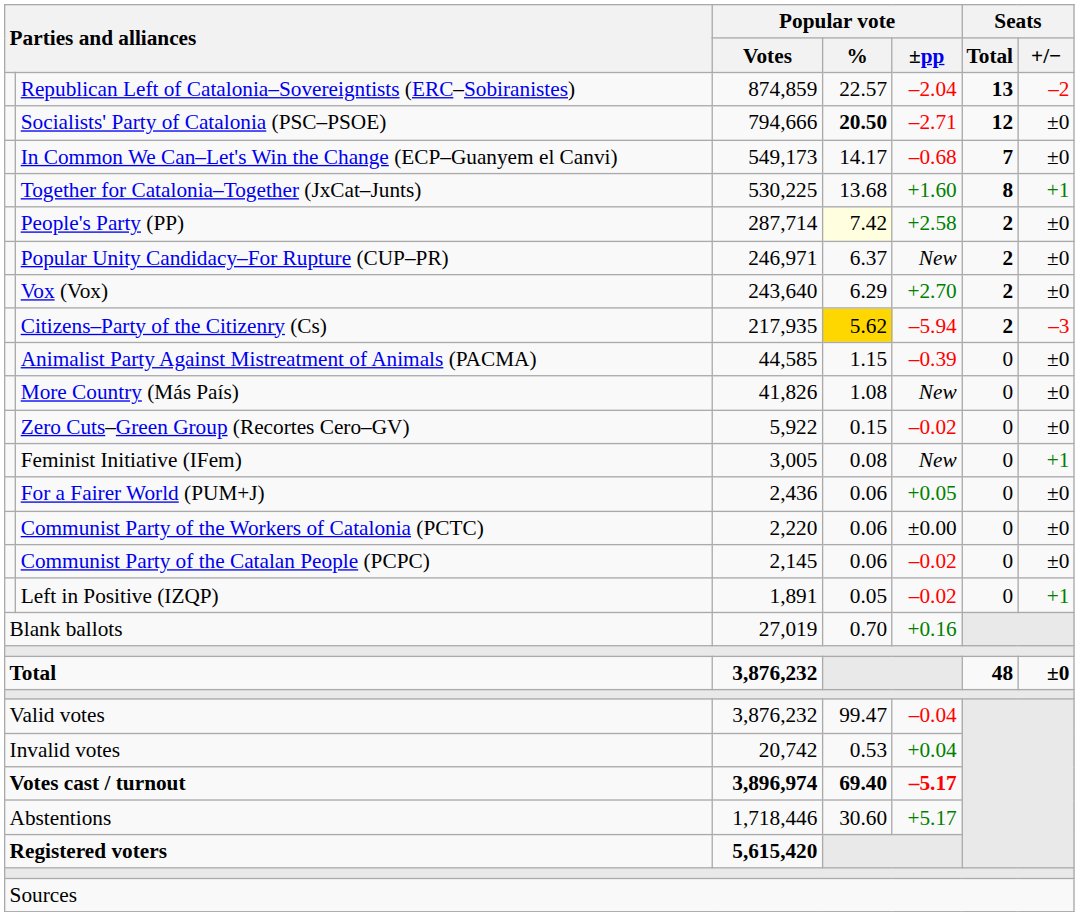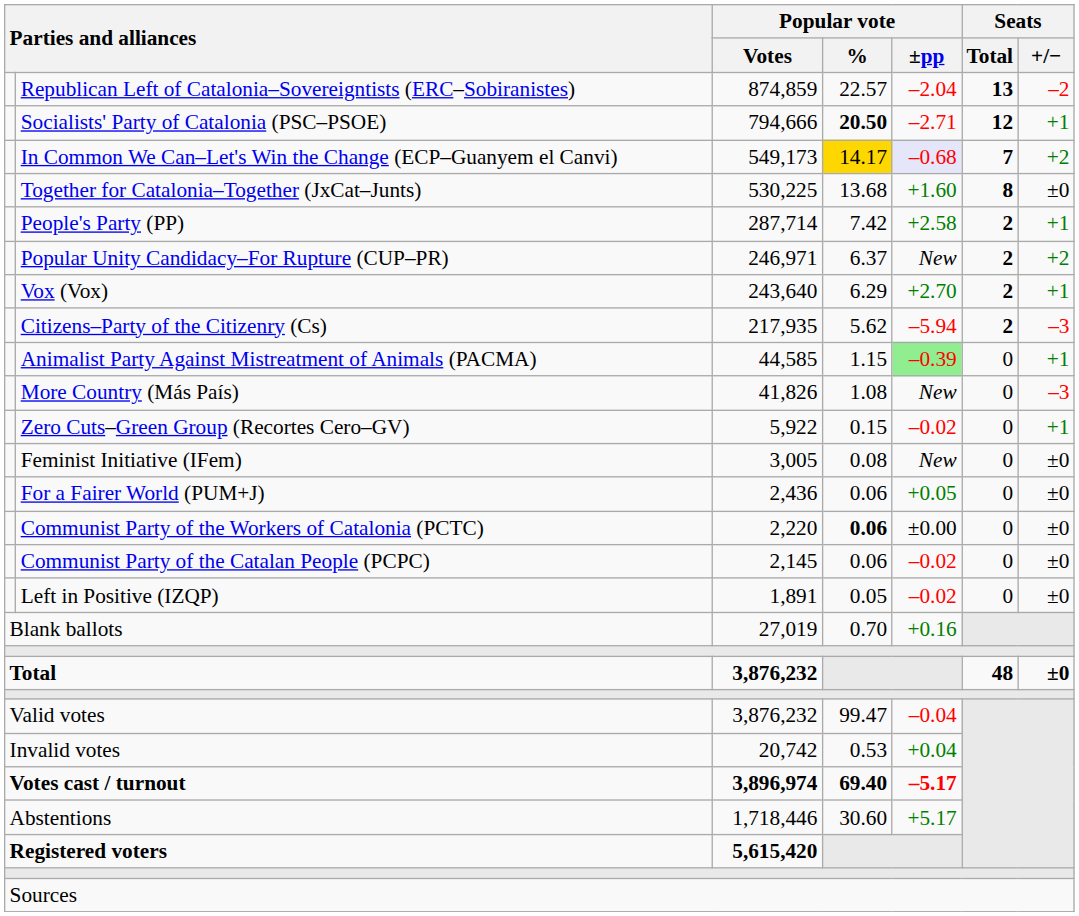Socialists' Party of Catalonia (PSC–PSOE) | Seats / +/−: ±0 -> +1
In Common We Can–Let's Win the Change (ECP–Guanyem el Canvi) | Popular vote / %: no background -> gold background
In Common We Can–Let's Win the Change (ECP–Guanyem el Canvi) | Popular vote / ±pp: no background -> lavender background
In Common We Can–Let's Win the Change (ECP–Guanyem el Canvi) | Seats / +/−: ±0 -> +2
Together for Catalonia–Together (JxCat–Junts) | Seats / +/−: +1 -> ±0
People's Party (PP) | Popular vote / %: lightyellow background -> no background
People's Party (PP) | Seats / +/−: ±0 -> +1
Popular Unity Candidacy–For Rupture (CUP–PR) | Seats / +/−: ±0 -> +2
Vox (Vox) | Seats / +/−: ±0 -> +1
Citizens–Party of the Citizenry (Cs) | Popular vote / %: gold background -> no background
Animalist Party Against Mistreatment of Animals (PACMA) | Popular vote / ±pp: no background -> lightgreen background
Animalist Party Against Mistreatment of Animals (PACMA) | Seats / +/−: ±0 -> +1
More Country (Más País) | Seats / +/−: ±0 -> –3
Zero Cuts–Green Group (Recortes Cero–GV) | Seats / +/−: ±0 -> +1
Feminist Initiative (IFem) | Seats / +/−: +1 -> ±0
Communist Party of the Workers of Catalonia (PCTC) | Popular vote / %: normal -> bold
Left in Positive (IZQP) | Seats / +/−: +1 -> ±0
